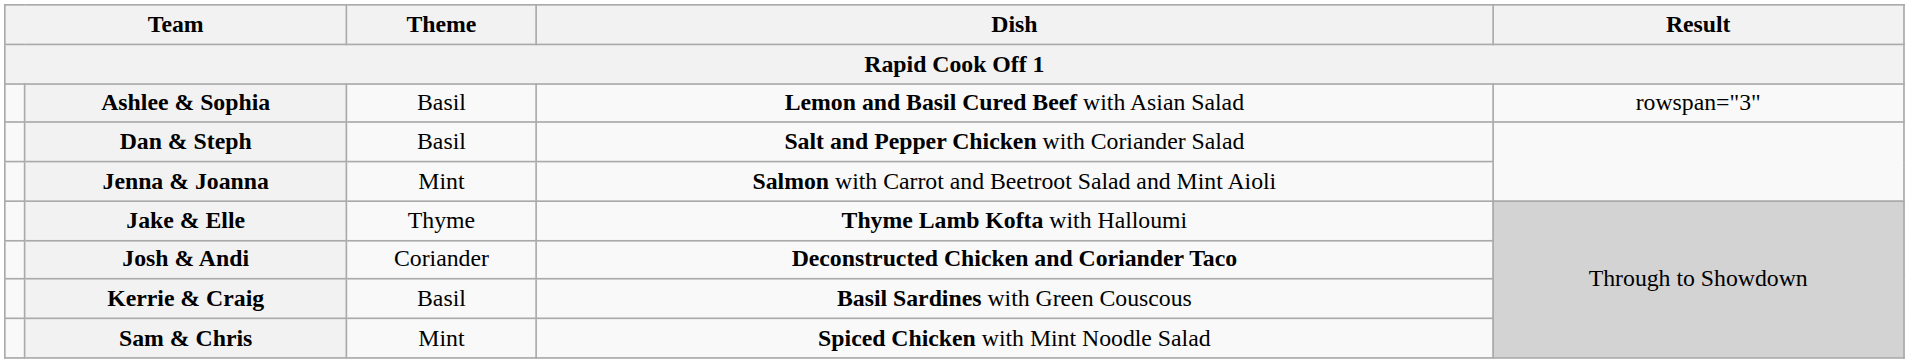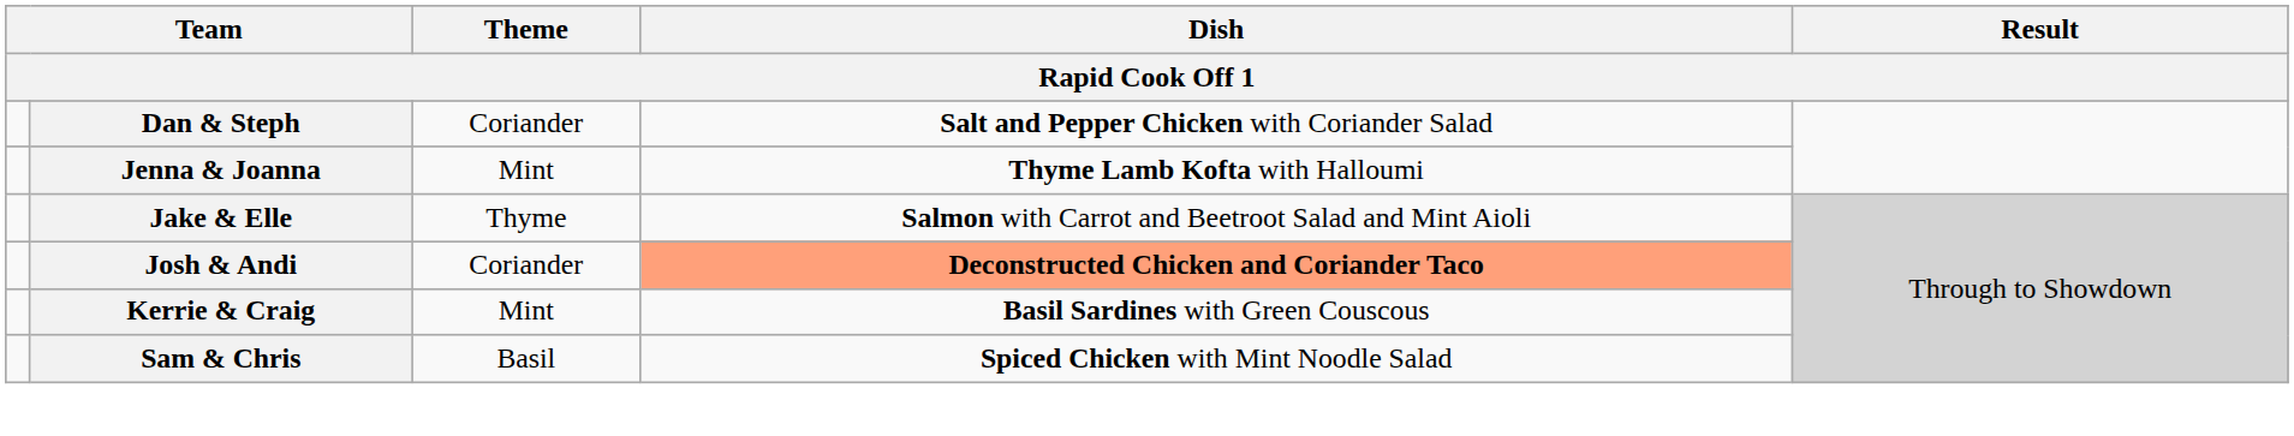- row: Ashlee & Sophia | Basil | Lemon and Basil Cured Beef with Asian Salad | rowspan="3"
Dan & Steph | Theme: Basil -> Coriander
Jenna & Joanna | Dish: Salmon with Carrot and Beetroot Salad and Mint Aioli -> Thyme Lamb Kofta with Halloumi
Jake & Elle | Dish: Thyme Lamb Kofta with Halloumi -> Salmon with Carrot and Beetroot Salad and Mint Aioli
Josh & Andi | Dish: no background -> lightsalmon background
Kerrie & Craig | Theme: Basil -> Mint
Sam & Chris | Theme: Mint -> Basil
